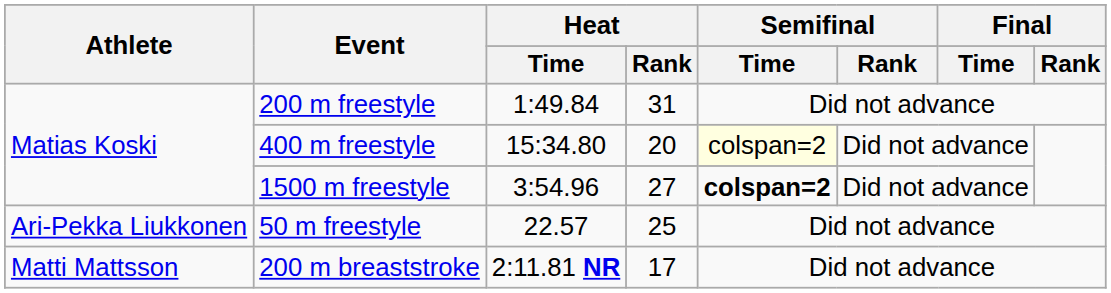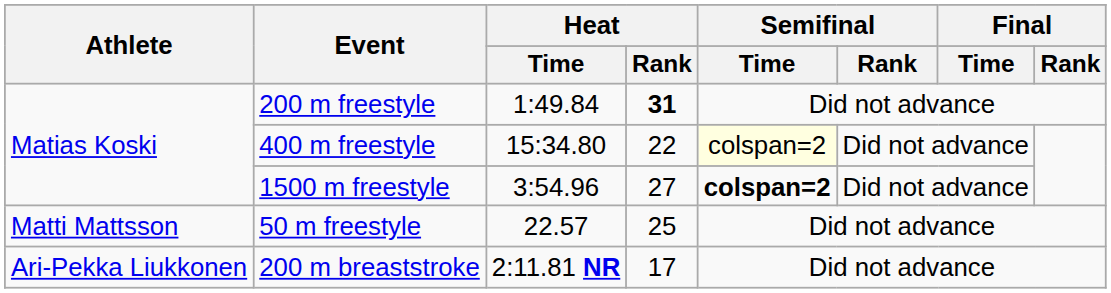200 m freestyle | Heat / Rank: normal -> bold
400 m freestyle | Heat / Rank: 20 -> 22
50 m freestyle | Athlete: Ari-Pekka Liukkonen -> Matti Mattsson
200 m breaststroke | Athlete: Matti Mattsson -> Ari-Pekka Liukkonen
